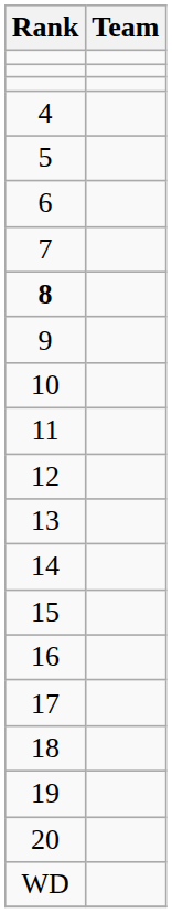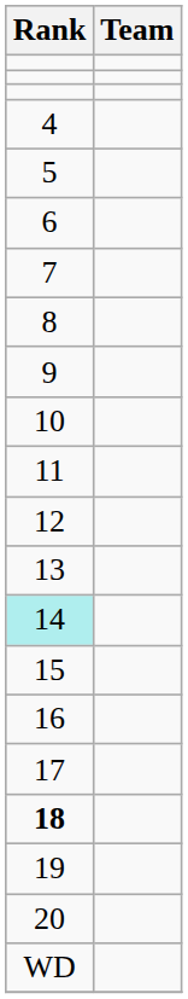row 9 | Rank: bold -> normal
row 15 | Rank: no background -> paleturquoise background
row 19 | Rank: normal -> bold
